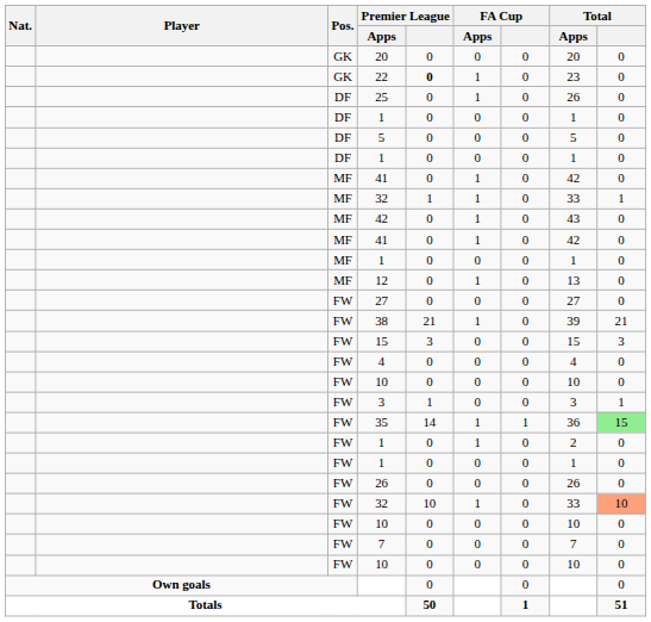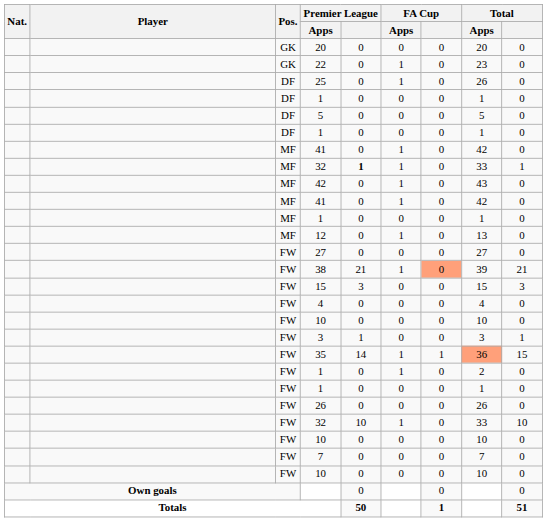22 | Premier League: bold -> normal
MF / 32 | Premier League: normal -> bold
38 | FA Cup: no background -> lightsalmon background
35 | Total / Apps: no background -> lightsalmon background
35 | Total: lightgreen background -> no background
FW / 32 | Total: lightsalmon background -> no background
